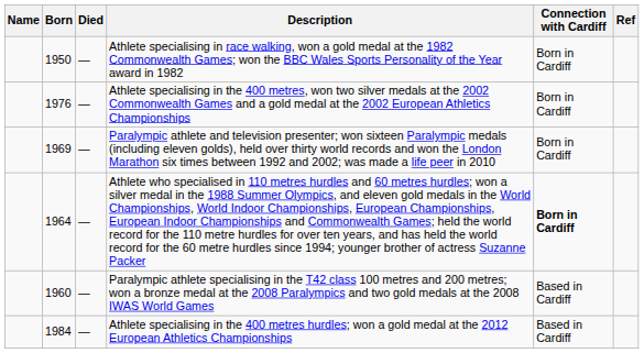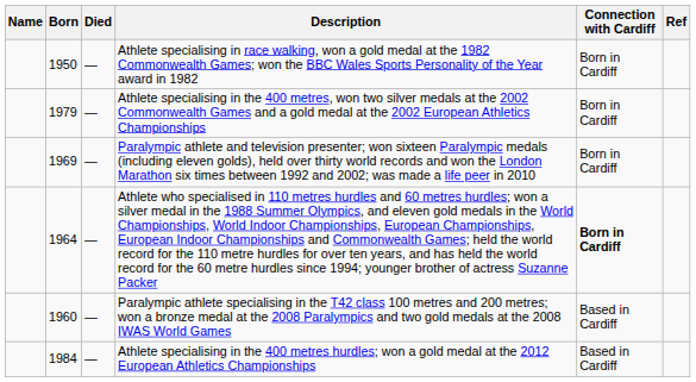row 3 | Born: 1976 -> 1979
